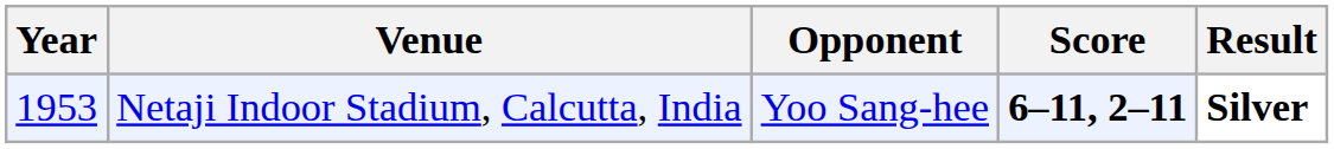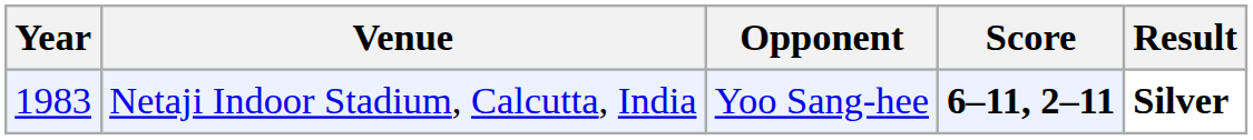Netaji Indoor Stadium, Calcutta, India | Year: 1953 -> 1983
